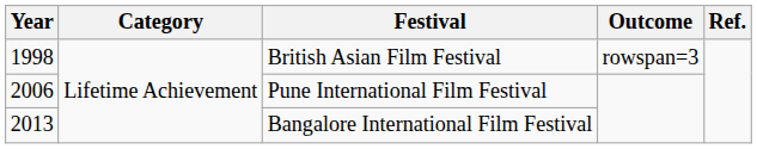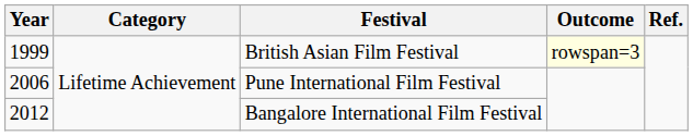British Asian Film Festival | Year: 1998 -> 1999
British Asian Film Festival | Outcome: no background -> lightyellow background
Bangalore International Film Festival | Year: 2013 -> 2012
